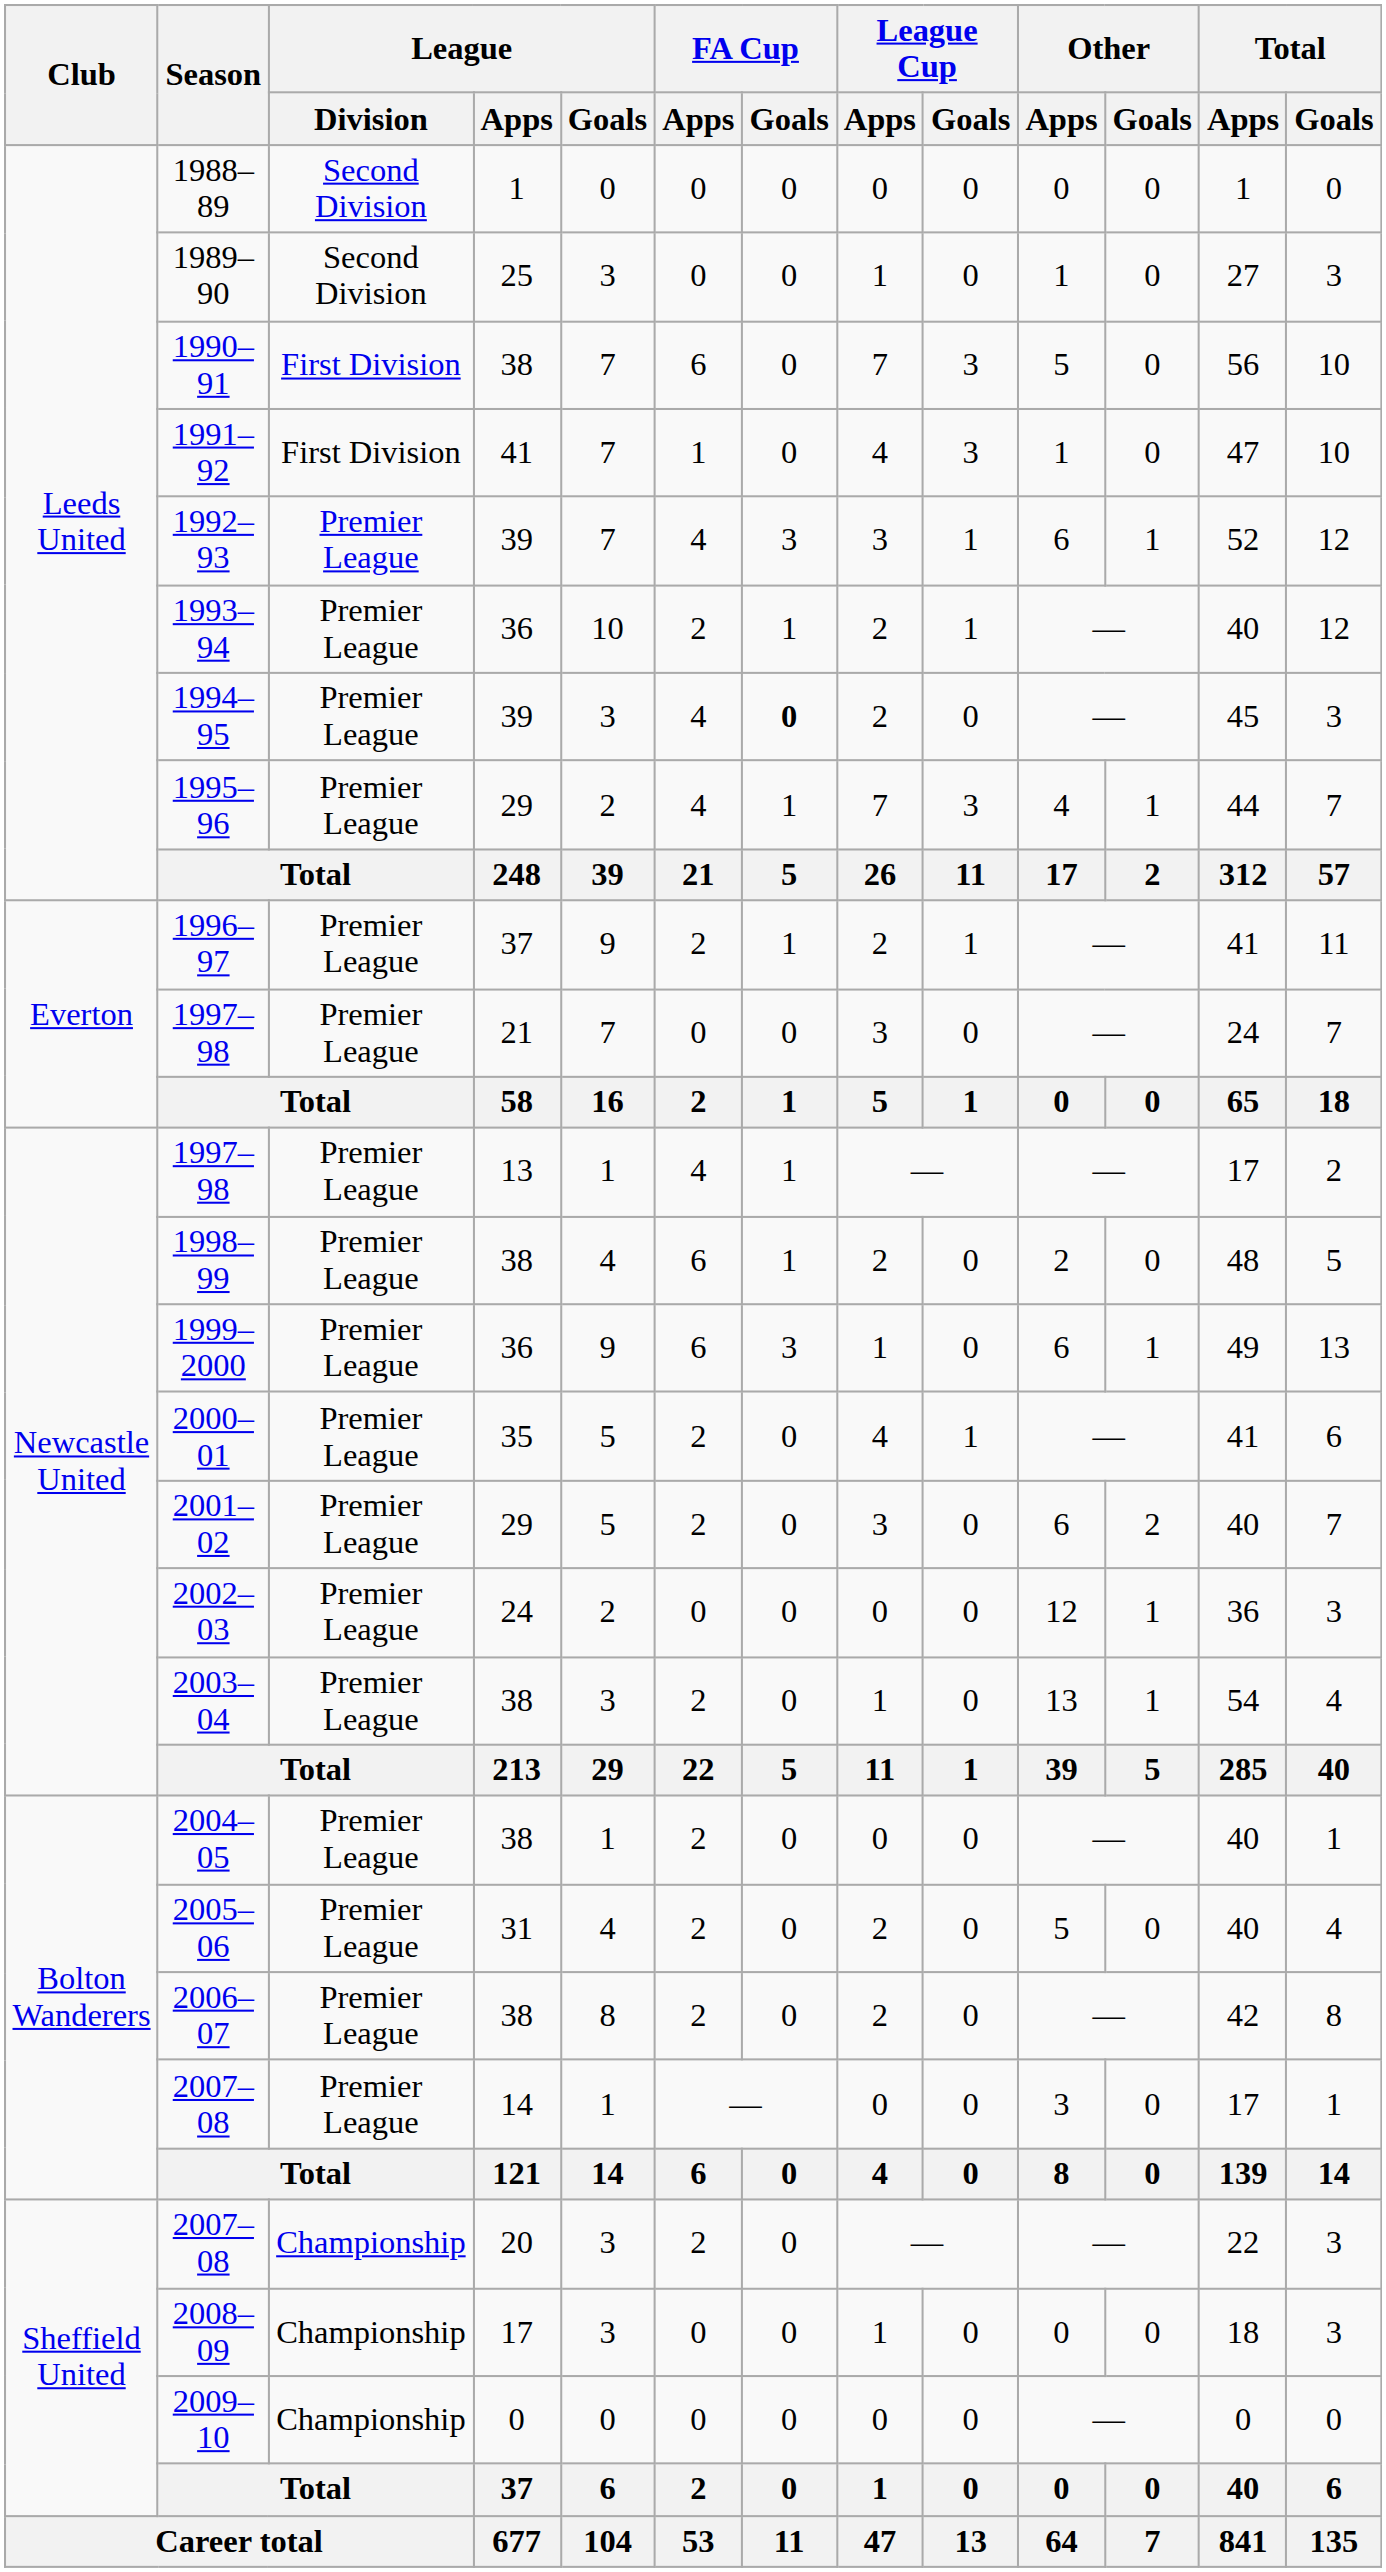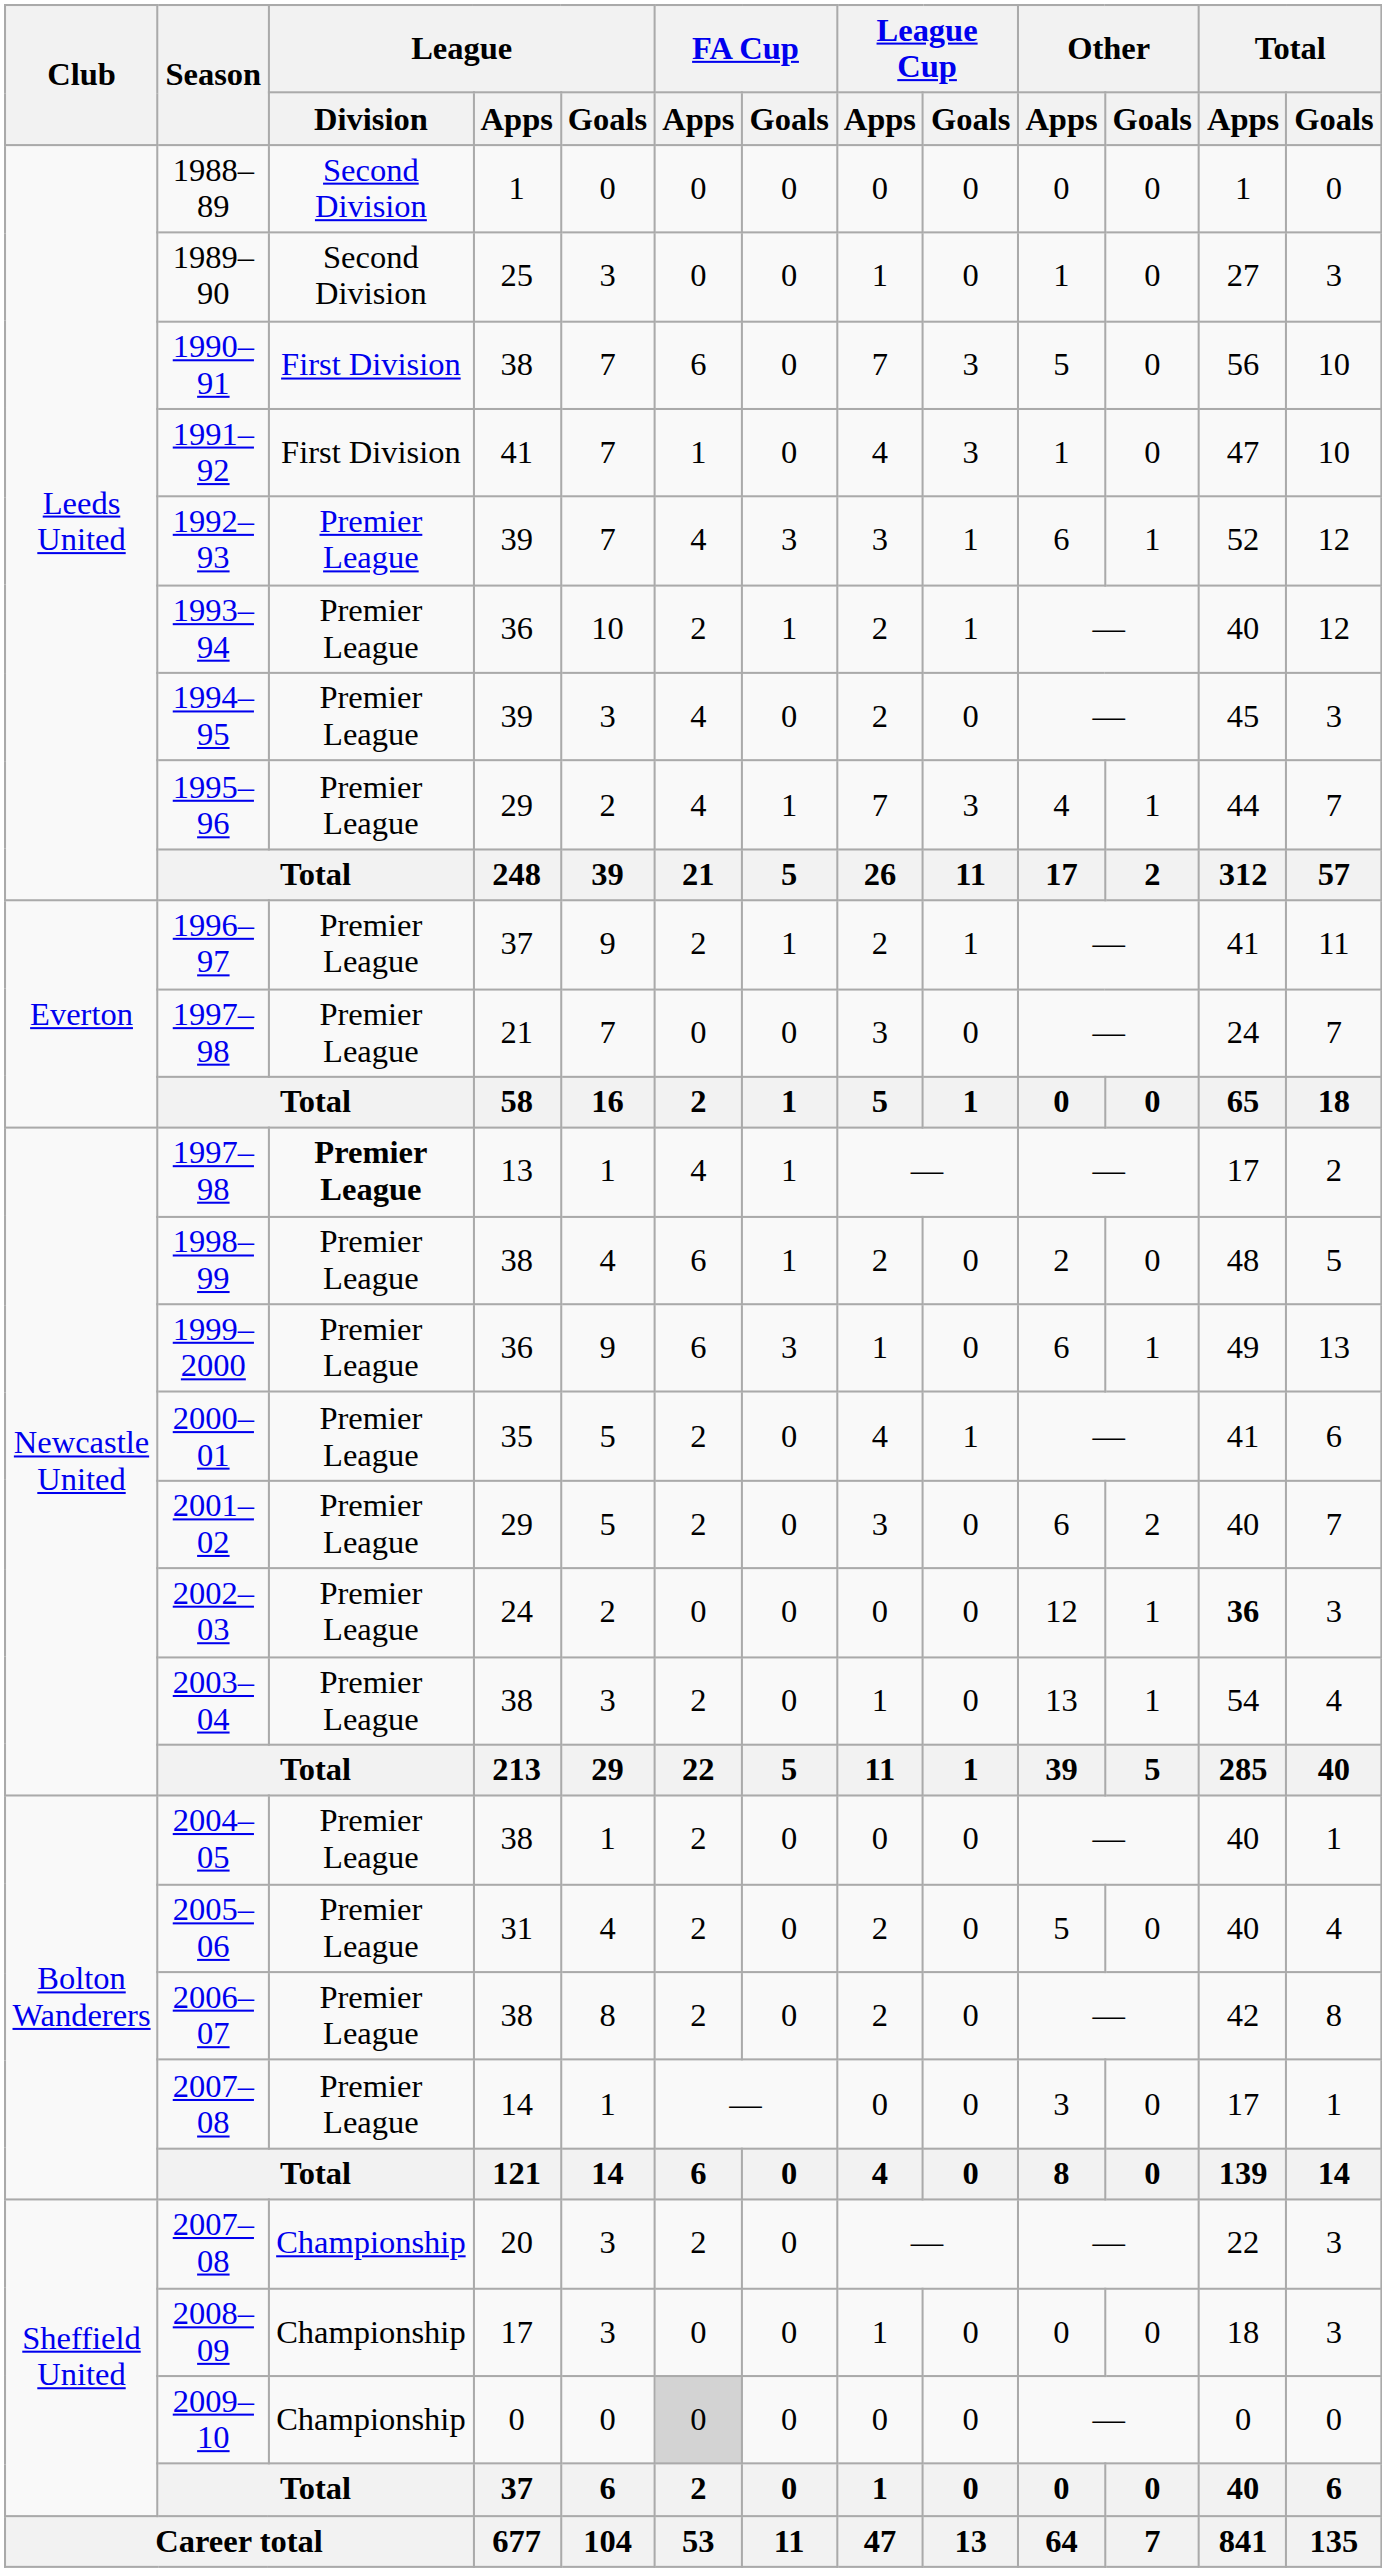1994–95 | FA Cup / Goals: bold -> normal
1997–98 / 13 | League / Division: normal -> bold
2002–03 | Total / Apps: normal -> bold
2009–10 | FA Cup / Apps: no background -> lightgrey background
